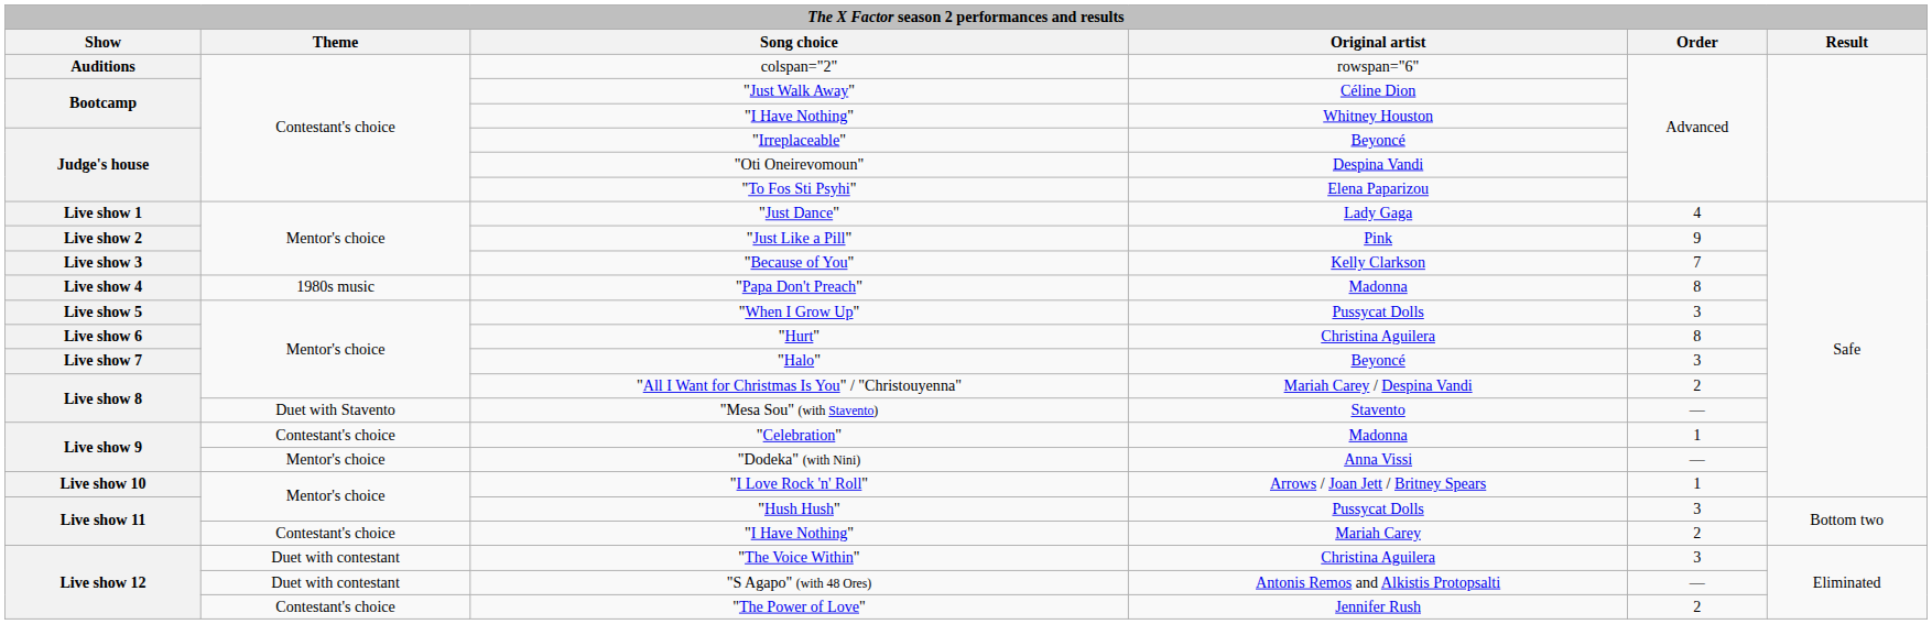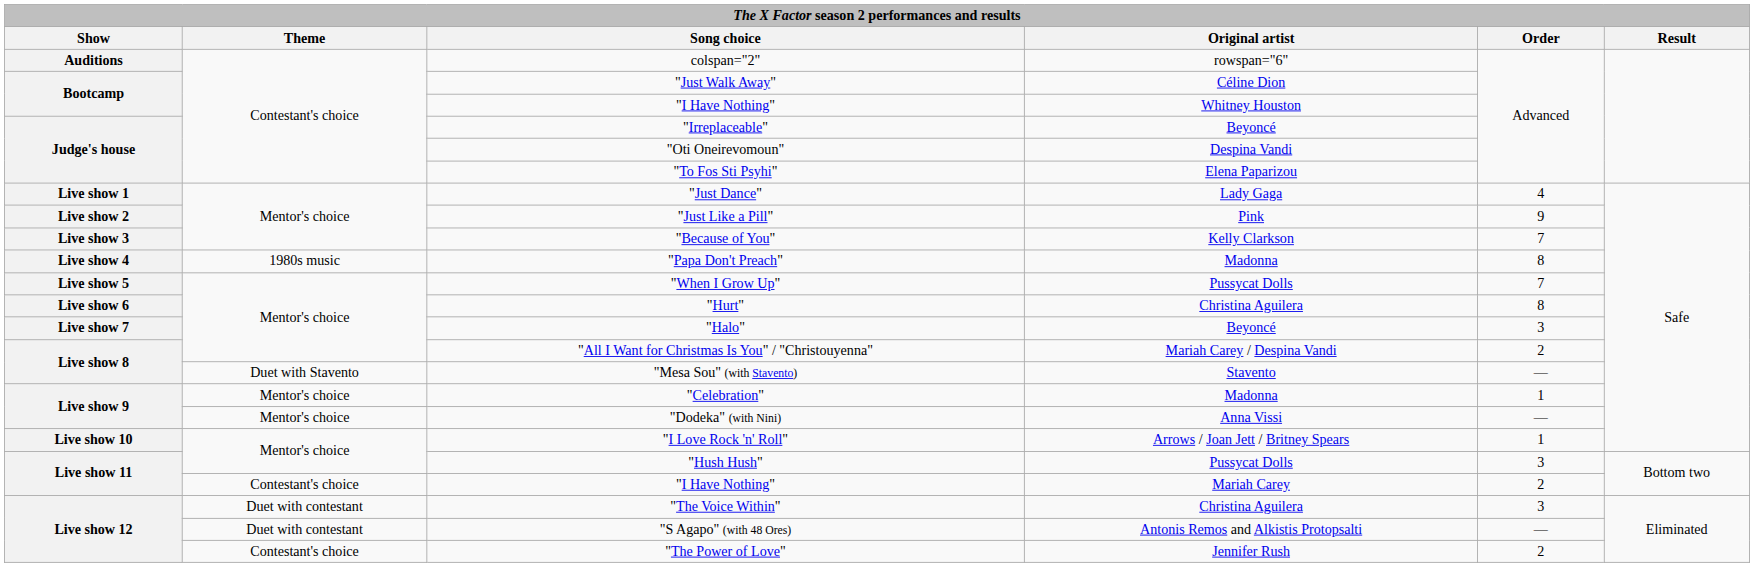"When I Grow Up" | Order: 3 -> 7
"Celebration" | Theme: Contestant's choice -> Mentor's choice
